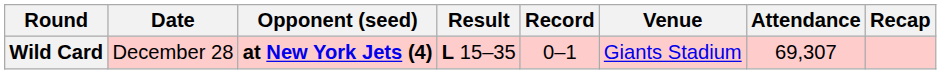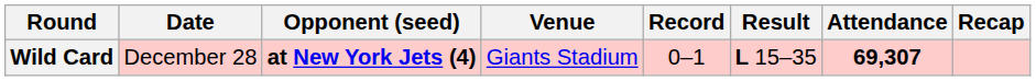columns swapped: Result <-> Venue
Wild Card | Attendance: normal -> bold
